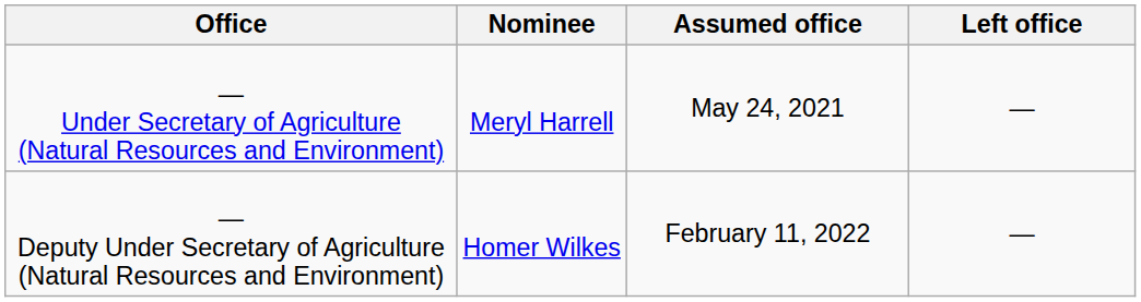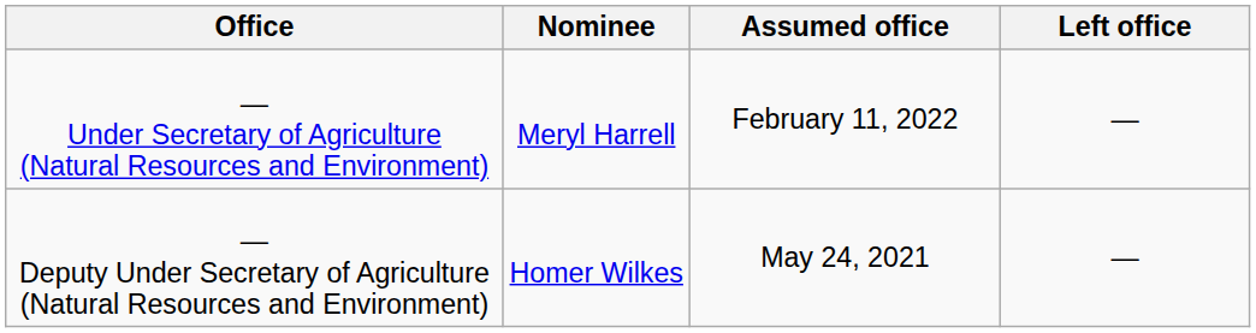row 2 | Assumed office: May 24, 2021 -> February 11, 2022
row 3 | Assumed office: February 11, 2022 -> May 24, 2021
